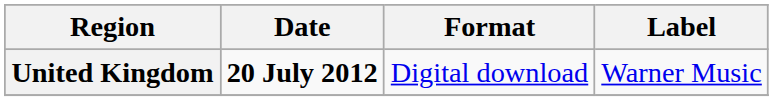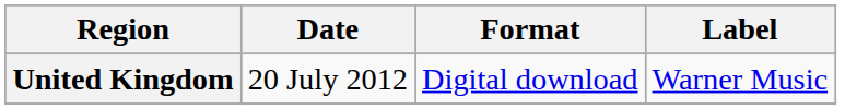United Kingdom | Date: bold -> normal
